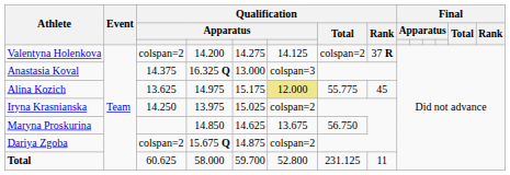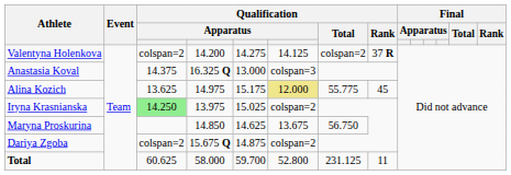Iryna Krasnianska | column 3: no background -> lightgreen background
